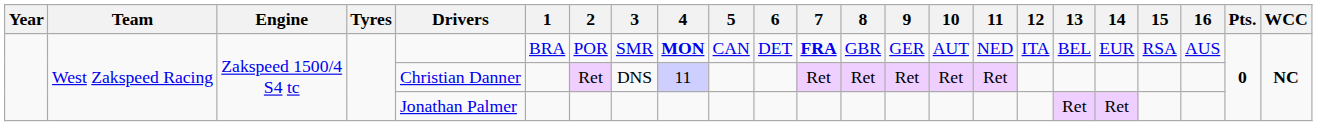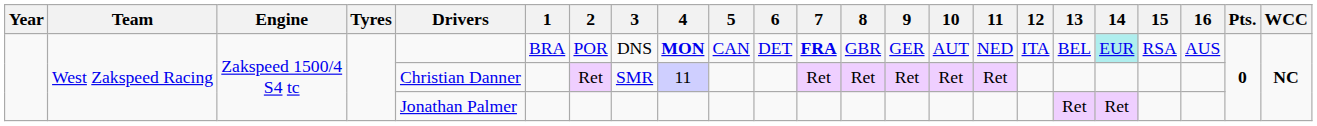row 2 | 3: SMR -> DNS
row 2 | 14: no background -> paleturquoise background
row 3 | 3: DNS -> SMR
